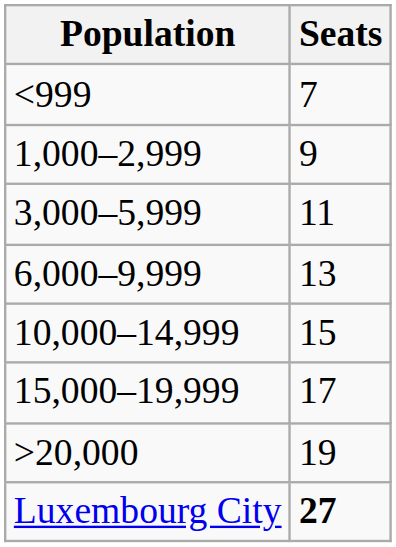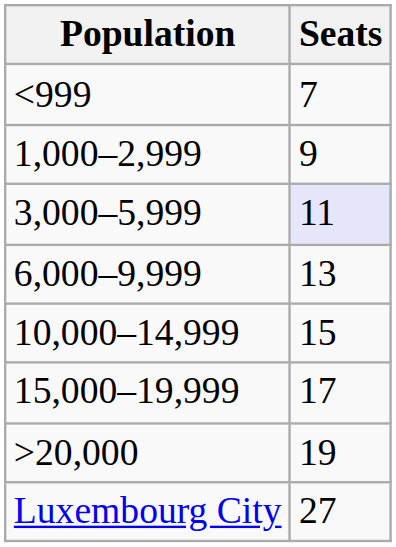3,000–5,999 | Seats: no background -> lavender background
Luxembourg City | Seats: bold -> normal
